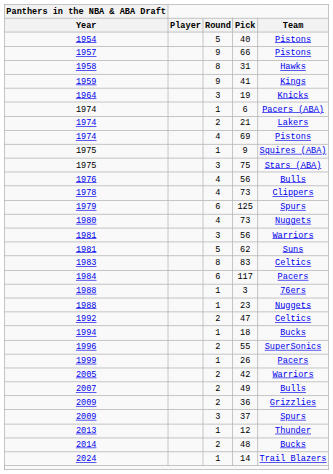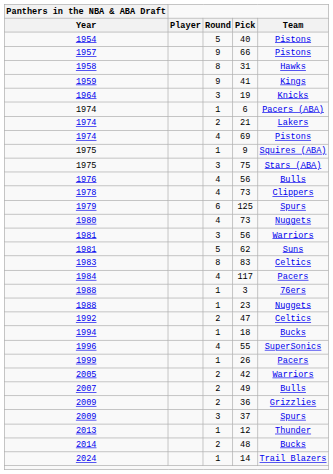117 | Round: 6 -> 4
55 | Round: 2 -> 4
